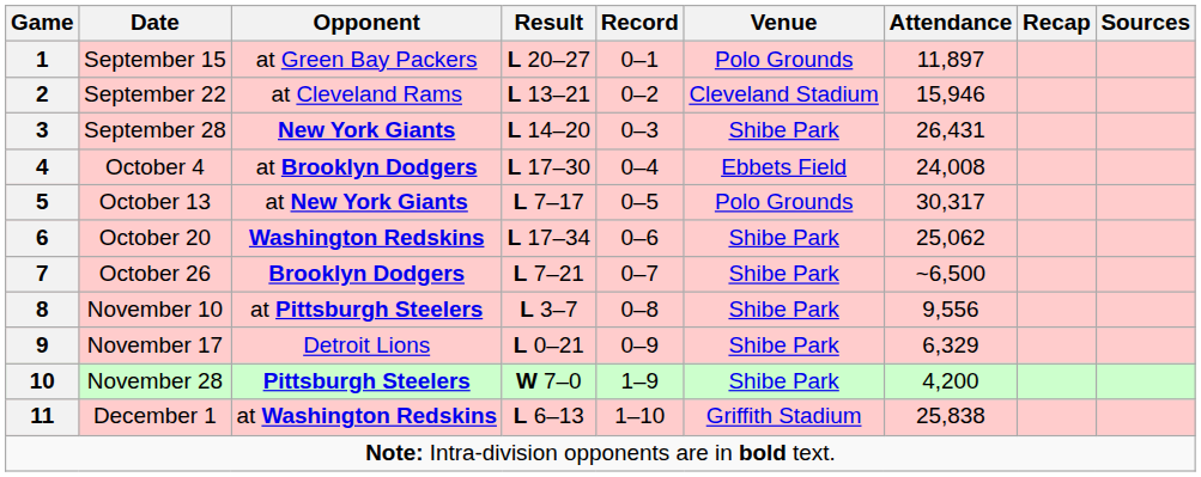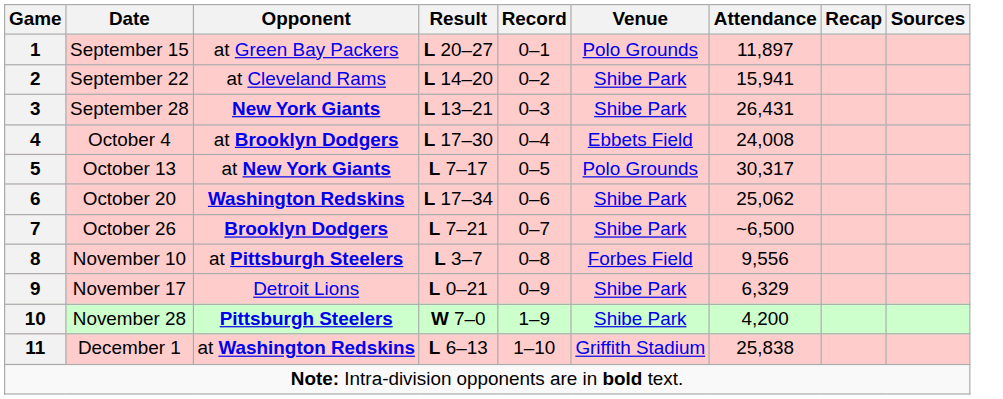2 | Result: L 13–21 -> L 14–20
2 | Venue: Cleveland Stadium -> Shibe Park
2 | Attendance: 15,946 -> 15,941
3 | Result: L 14–20 -> L 13–21
8 | Venue: Shibe Park -> Forbes Field
